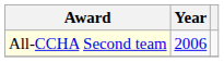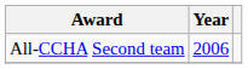row 2 | Award: lightyellow background -> no background
